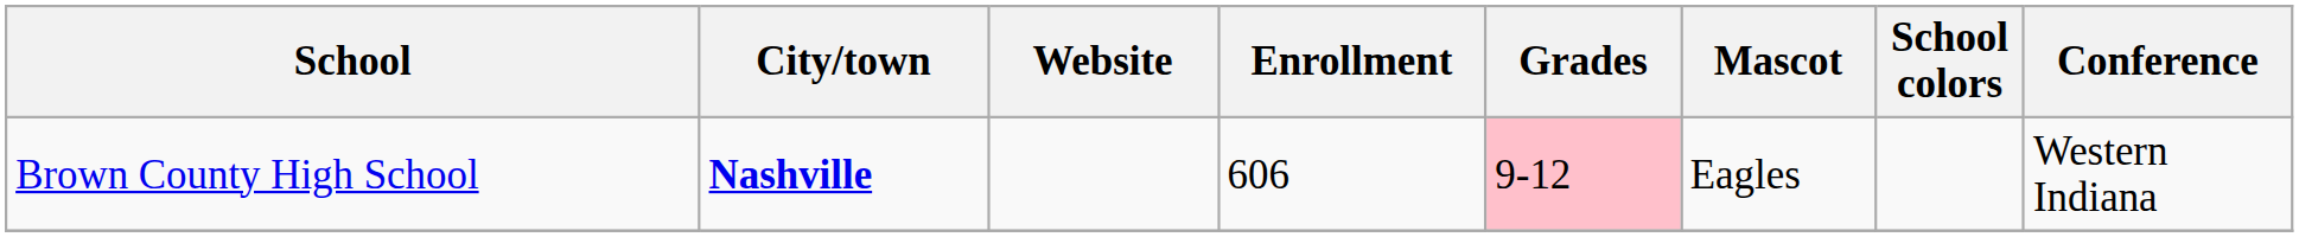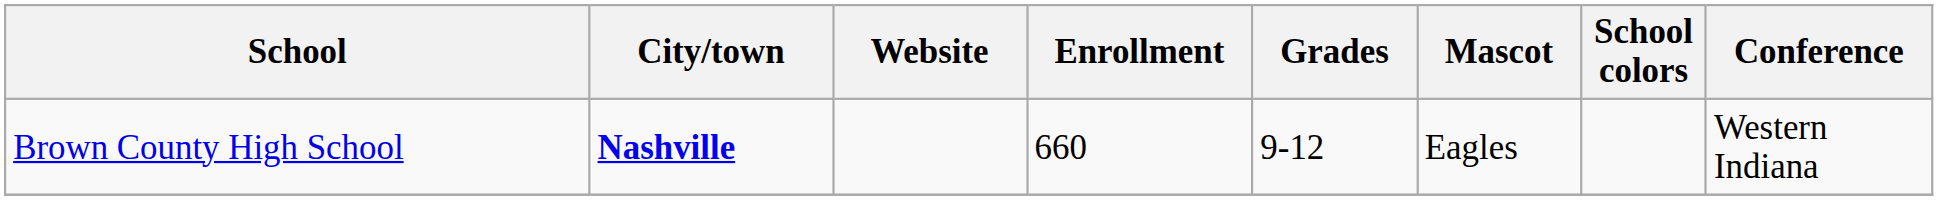Brown County High School | Enrollment: 606 -> 660
Brown County High School | Grades: pink background -> no background
